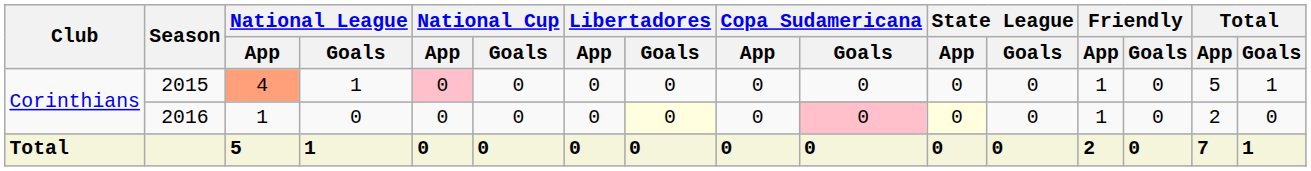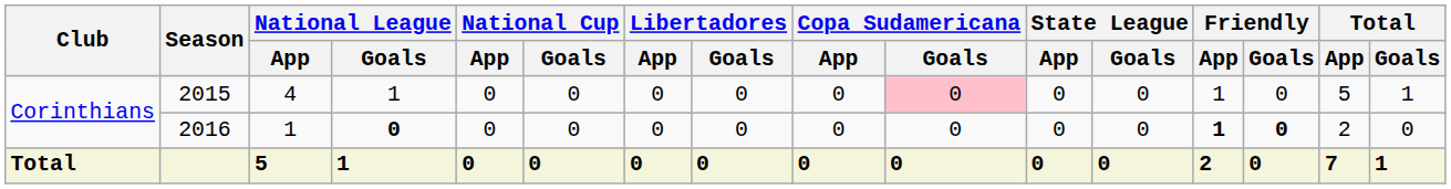2015 | National League / App: lightsalmon background -> no background
2015 | National Cup / App: pink background -> no background
2015 | Copa Sudamericana / Goals: no background -> pink background
2016 | National League / Goals: normal -> bold
2016 | Libertadores / Goals: lightyellow background -> no background
2016 | Copa Sudamericana / Goals: pink background -> no background
2016 | State League / App: lightyellow background -> no background
2016 | Friendly / App: normal -> bold
2016 | Friendly / Goals: normal -> bold
